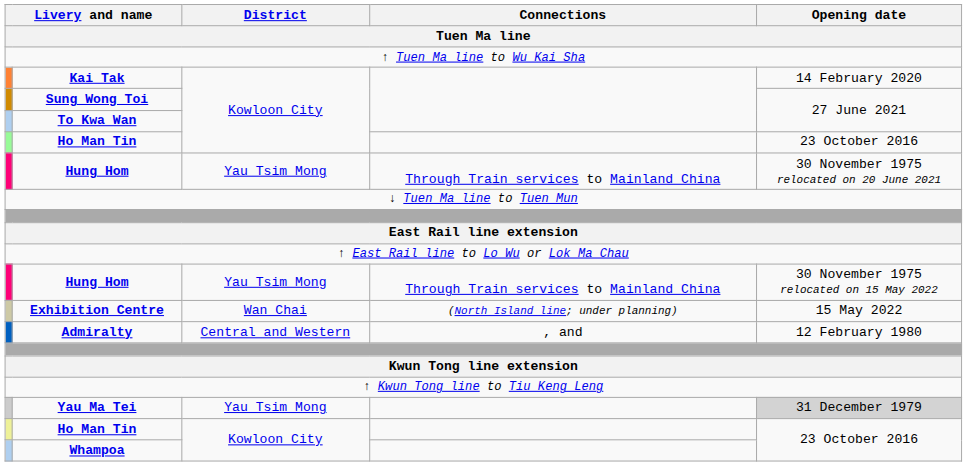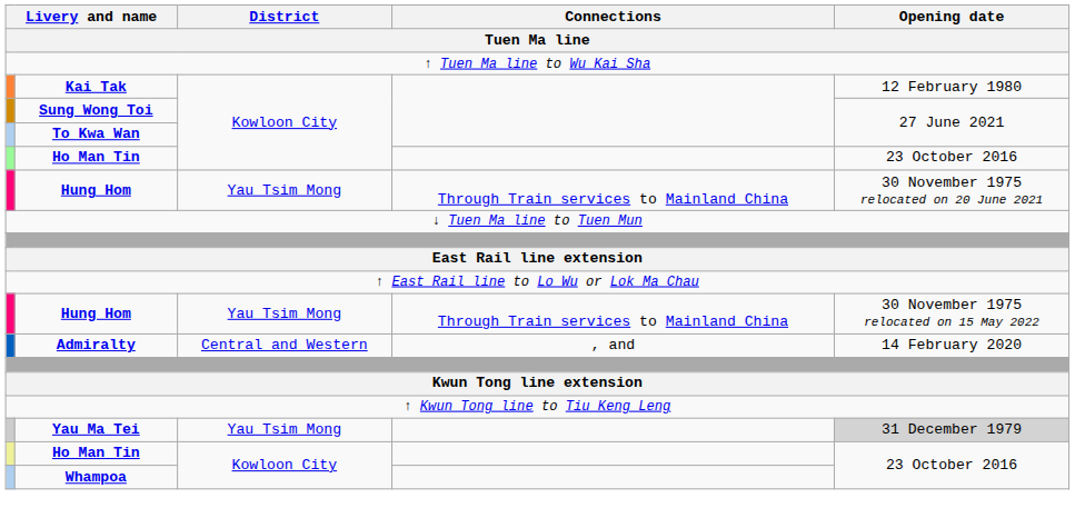Kai Tak | Opening date: 14 February 2020 -> 12 February 1980
- row: Exhibition Centre | Wan Chai | (North Island line; under planning) | 15 May 2022
Admiralty | Opening date: 12 February 1980 -> 14 February 2020
